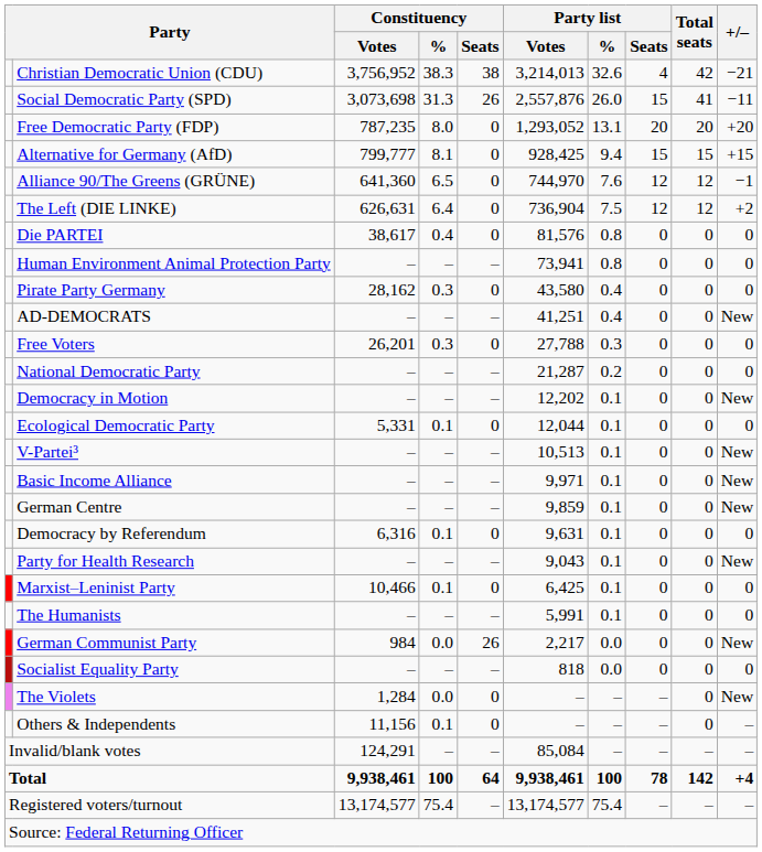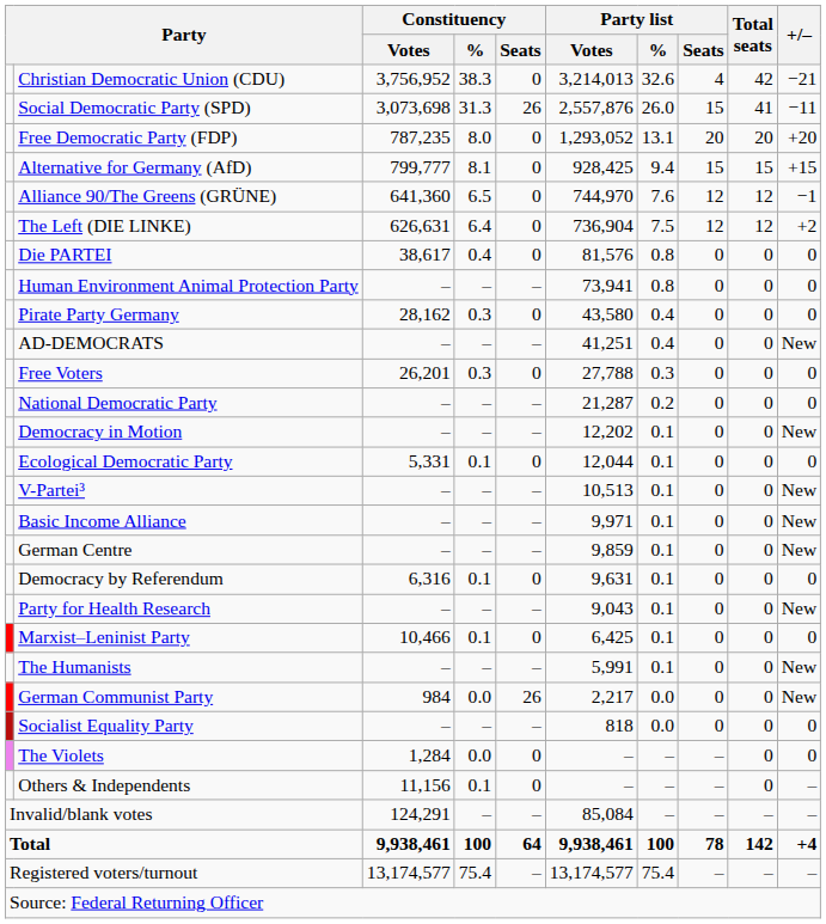Christian Democratic Union (CDU) | Constituency / Seats: 38 -> 0
The Humanists | +/–: 0 -> New
The Violets | +/–: New -> 0
